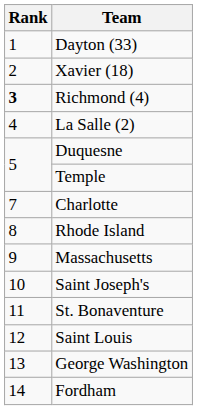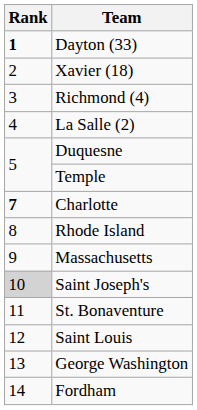Dayton (33) | Rank: normal -> bold
Richmond (4) | Rank: bold -> normal
Charlotte | Rank: normal -> bold
Saint Joseph's | Rank: no background -> lightgrey background
